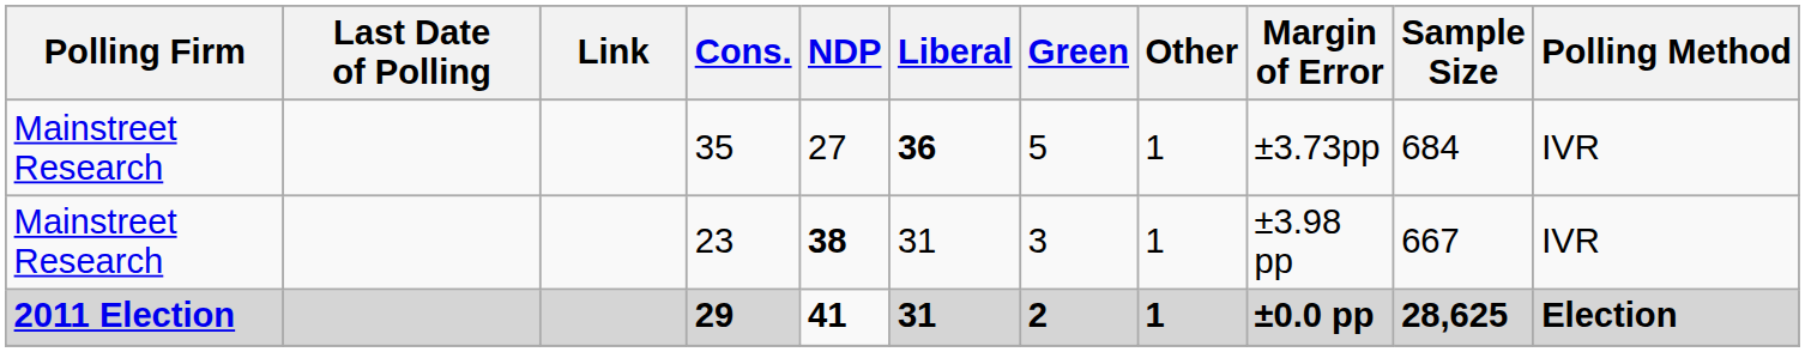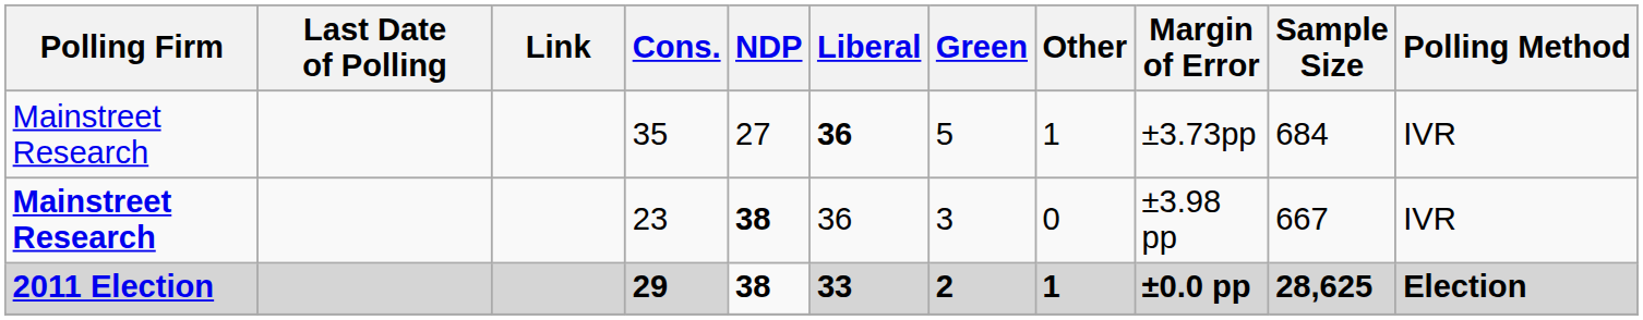23 | Polling Firm: normal -> bold
23 | Liberal: 31 -> 36
23 | Other: 1 -> 0
29 | NDP: 41 -> 38
29 | Liberal: 31 -> 33
